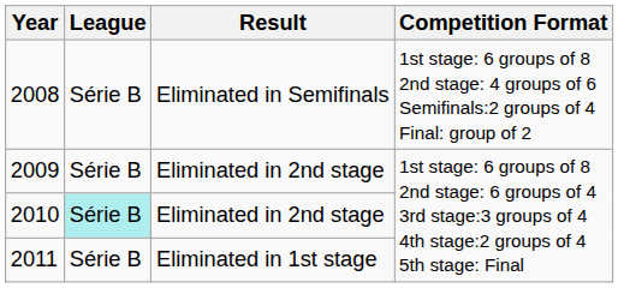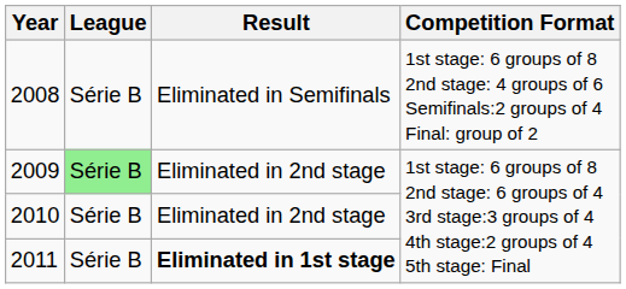2009 | League: no background -> lightgreen background
2010 | League: paleturquoise background -> no background
2011 | Result: normal -> bold
